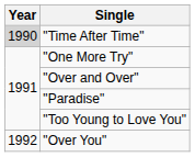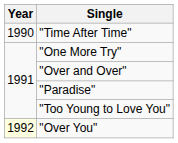"Time After Time" | Year: lightgrey background -> no background
"Over You" | Year: no background -> lightyellow background
